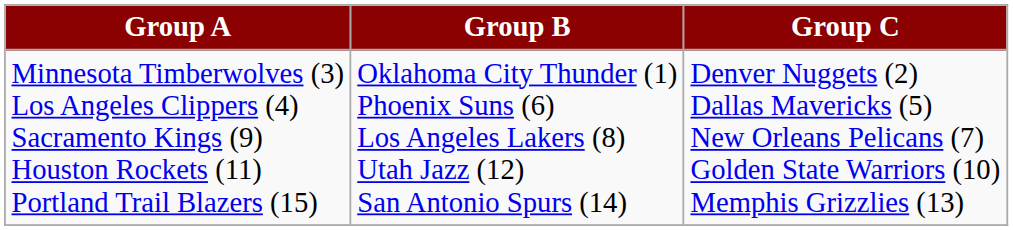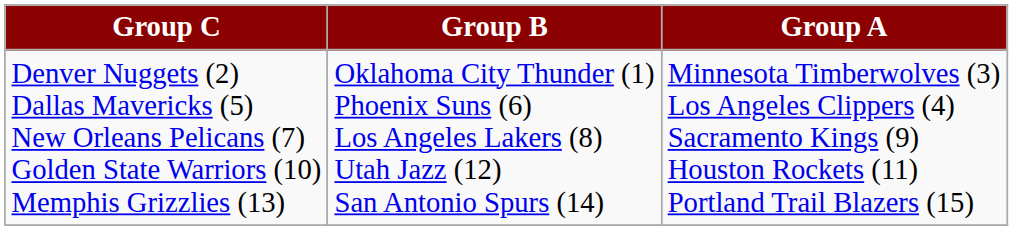columns swapped: Group A <-> Group C
